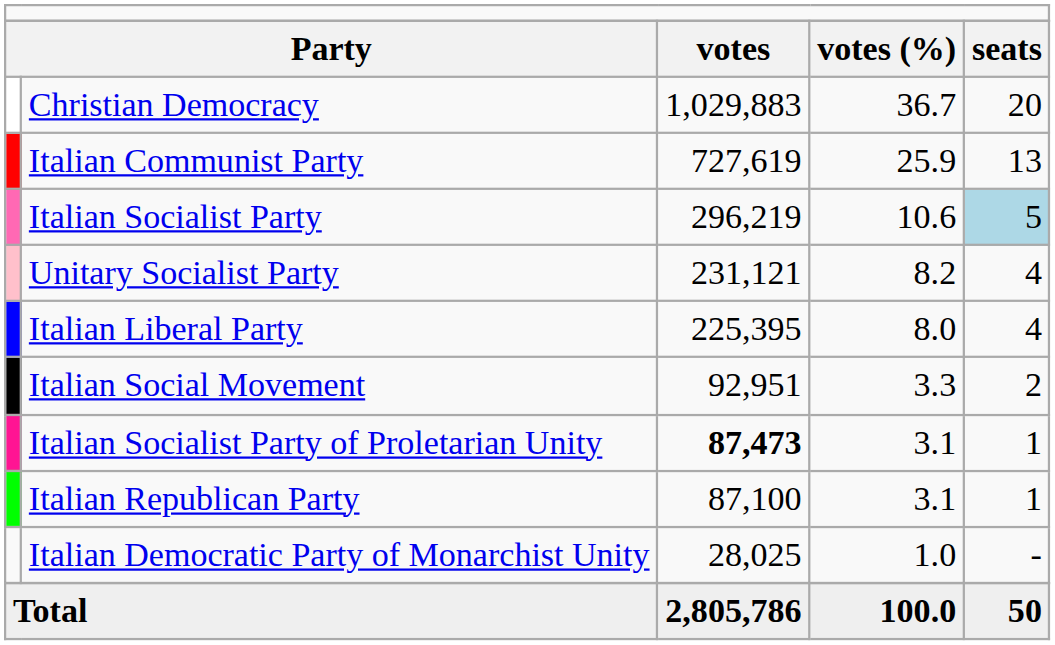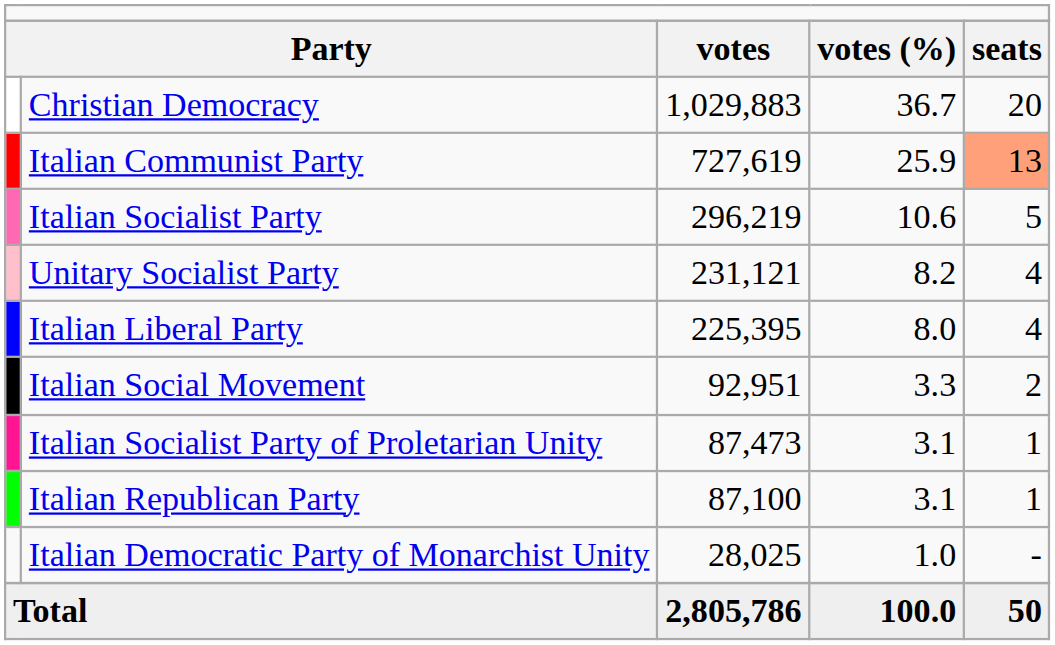Italian Communist Party | column 5: no background -> lightsalmon background
Italian Socialist Party | column 5: lightblue background -> no background
Italian Socialist Party of Proletarian Unity | column 3: bold -> normal
